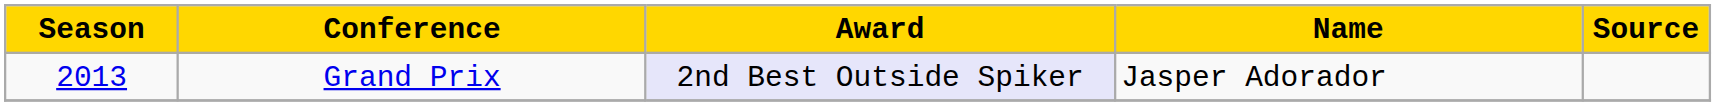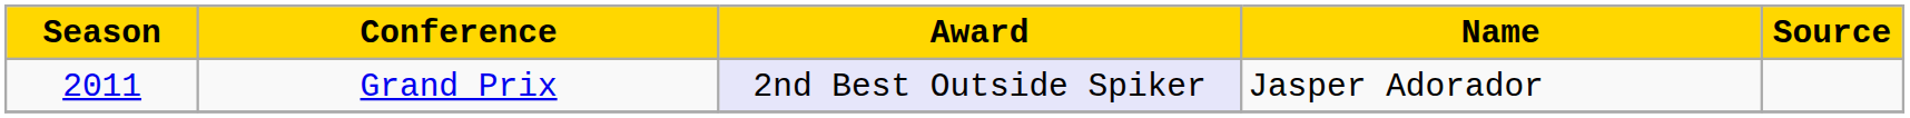Grand Prix | Season: 2013 -> 2011
